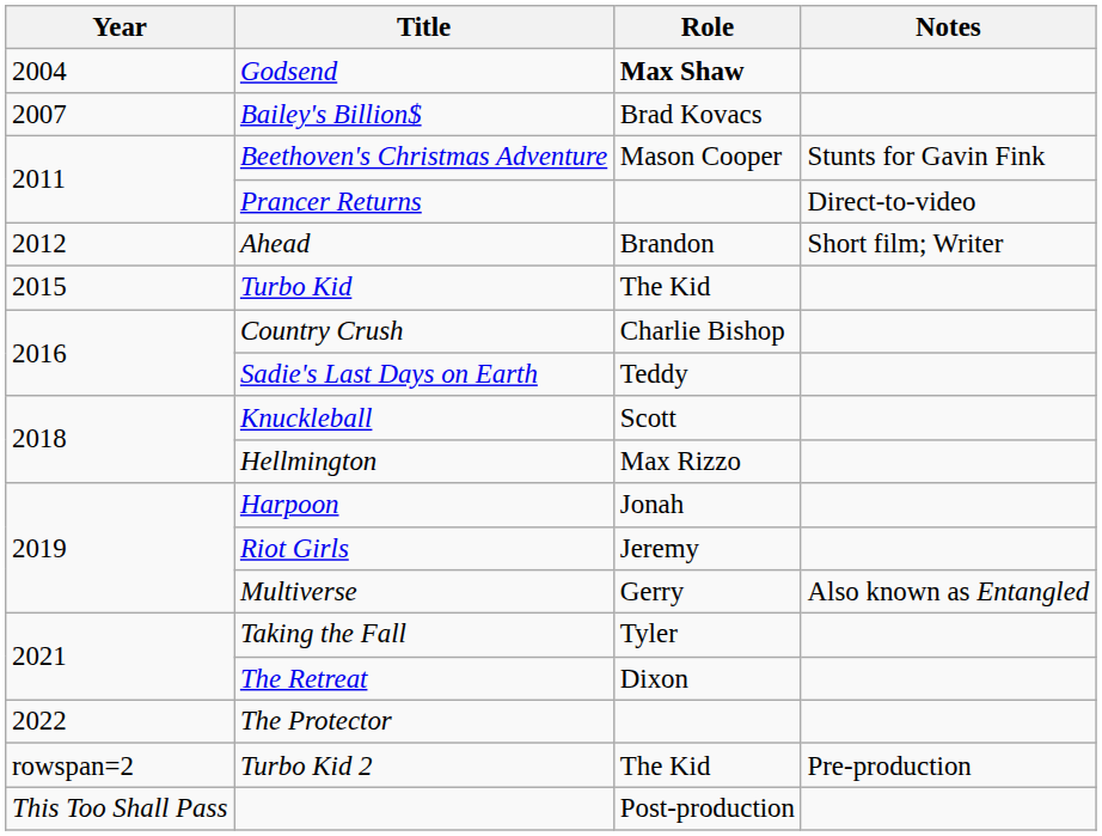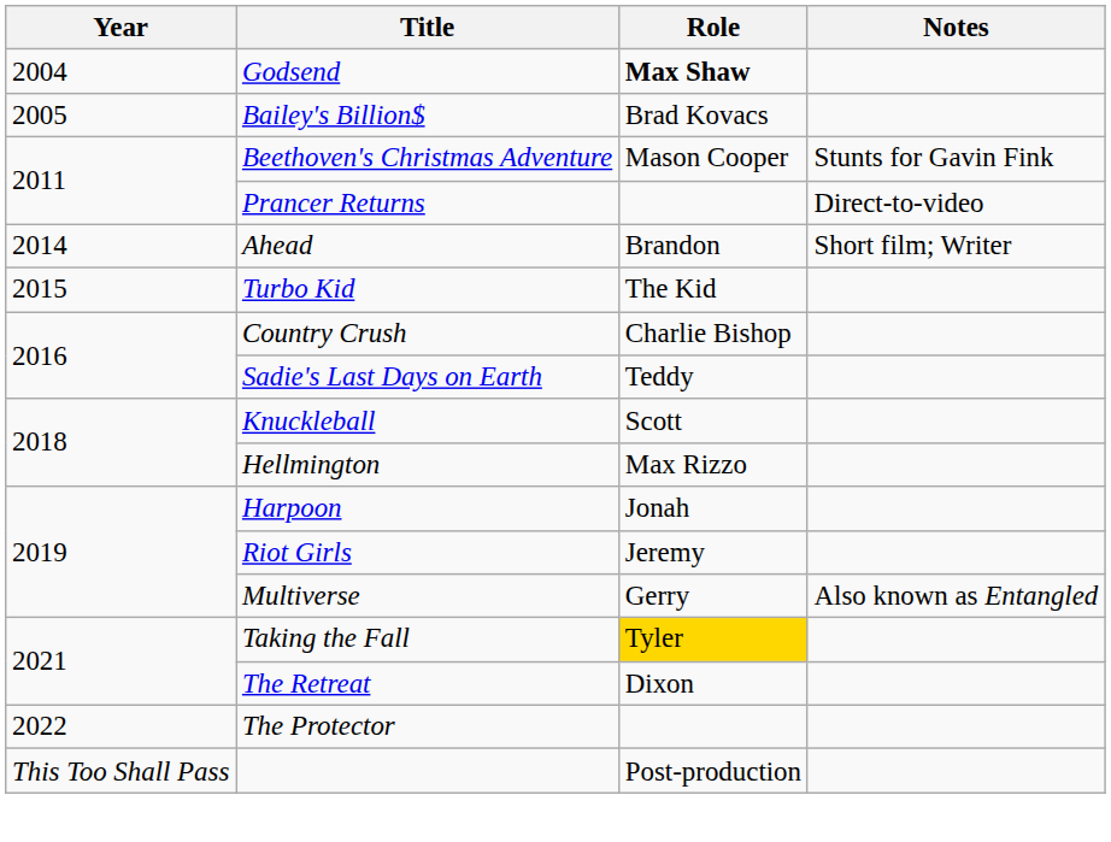Bailey's Billion$ | Year: 2007 -> 2005
Ahead | Year: 2012 -> 2014
Taking the Fall | Role: no background -> gold background
- row: rowspan=2 | Turbo Kid 2 | The Kid | Pre-production
